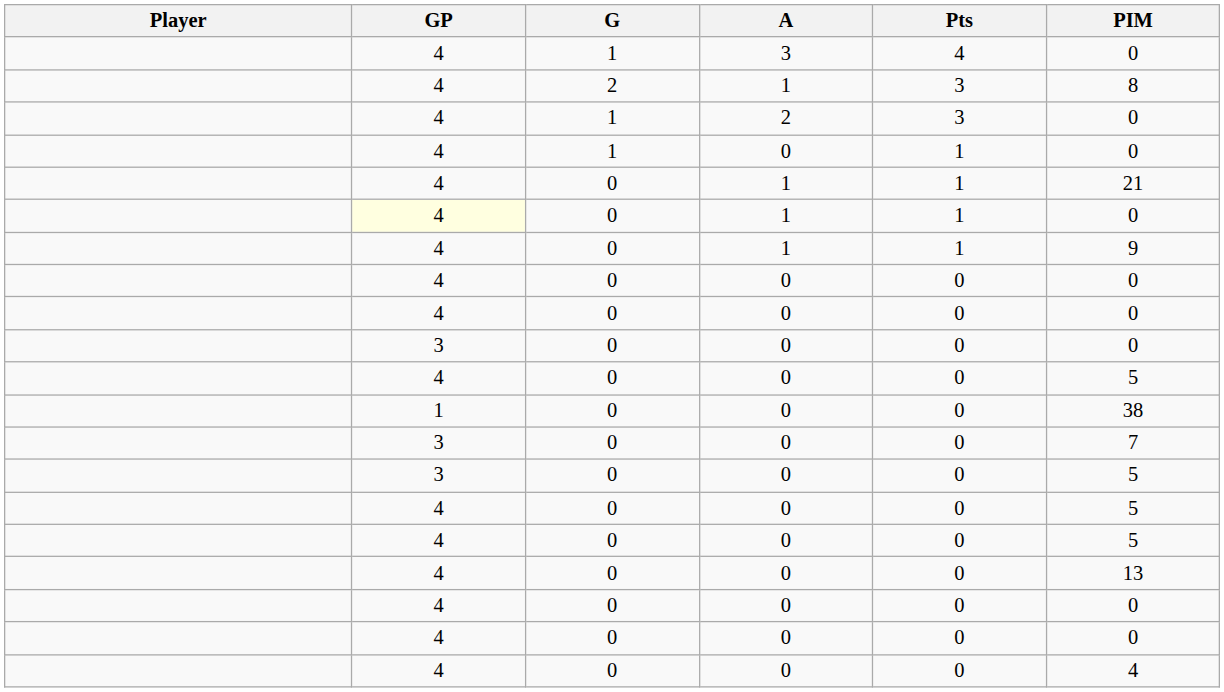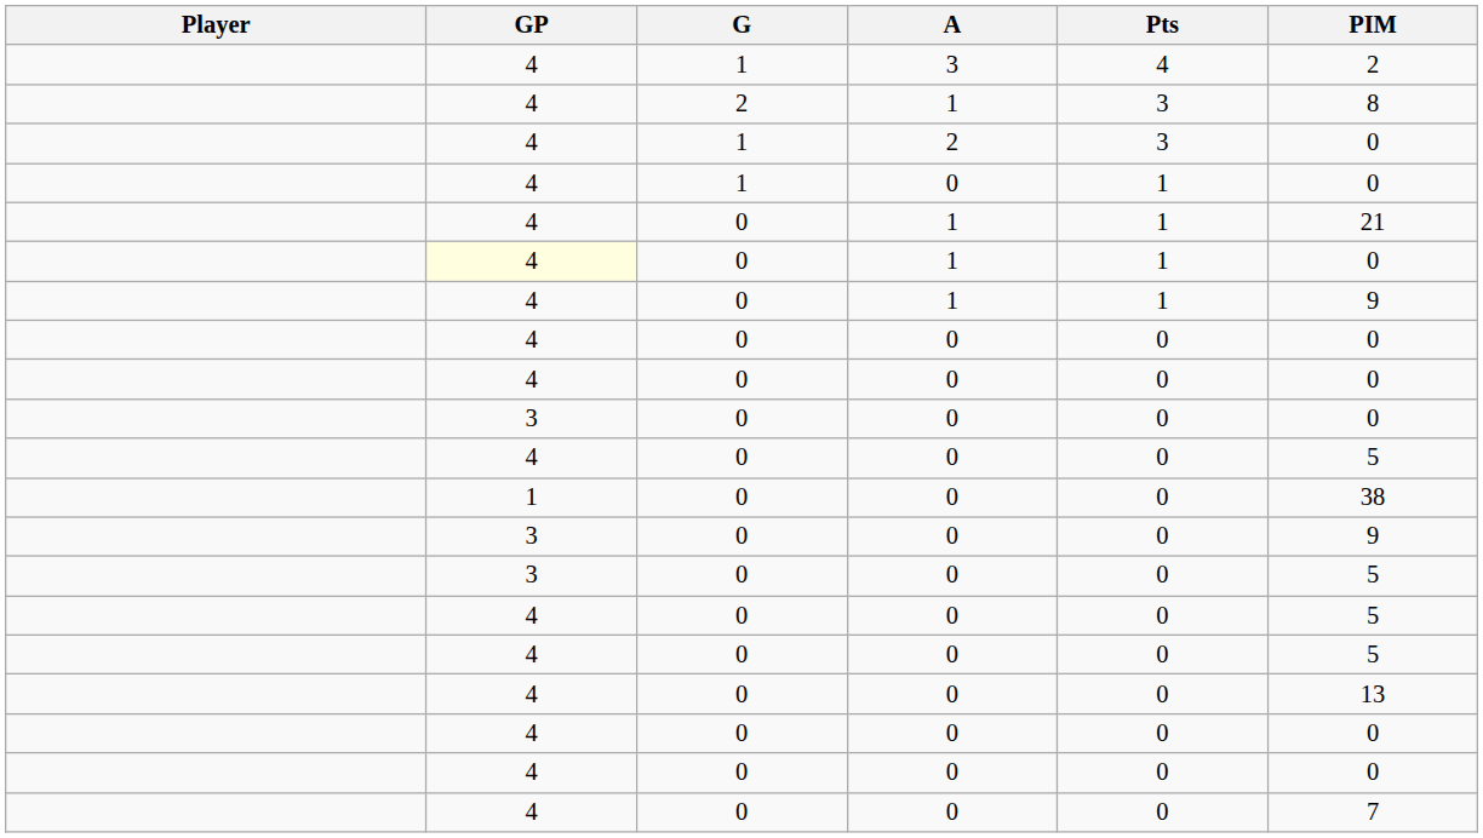row 2 | PIM: 0 -> 2
row 14 | PIM: 7 -> 9
row 21 | PIM: 4 -> 7
